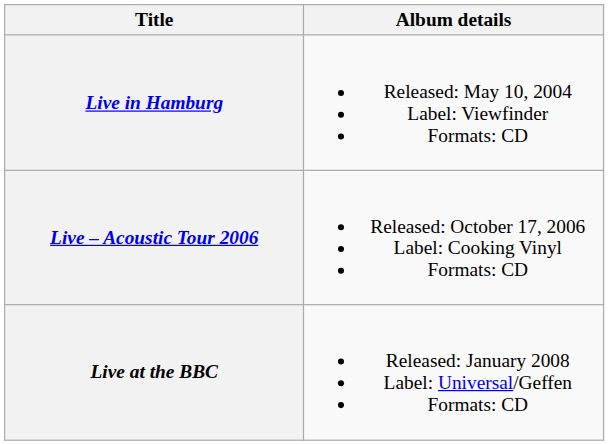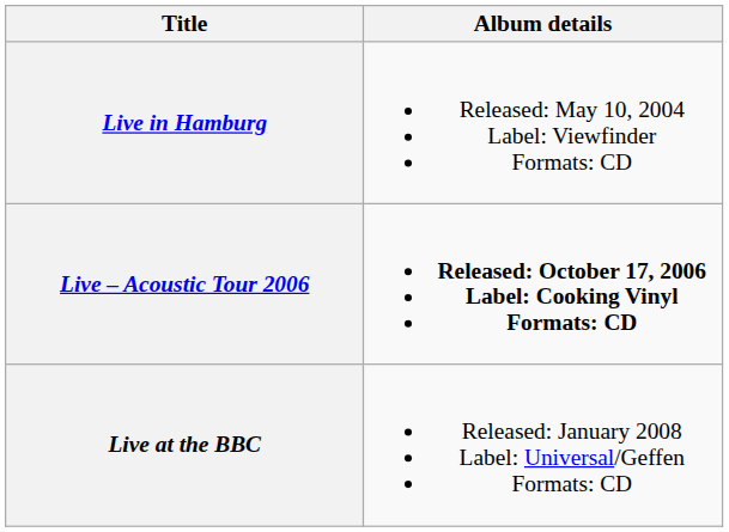Live – Acoustic Tour 2006 | Album details: normal -> bold
